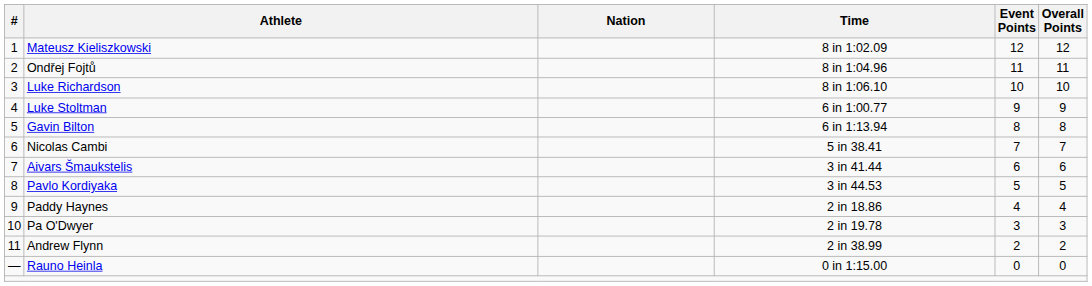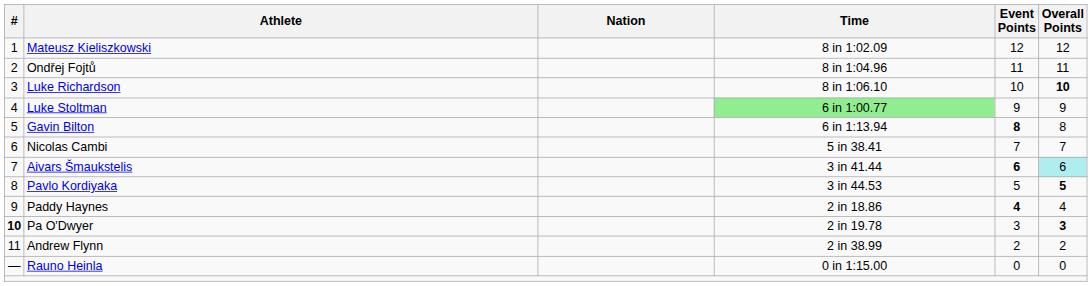Luke Richardson | Overall Points: normal -> bold
Luke Stoltman | Time: no background -> lightgreen background
Gavin Bilton | Event Points: normal -> bold
Aivars Šmaukstelis | Event Points: normal -> bold
Aivars Šmaukstelis | Overall Points: no background -> paleturquoise background
Pavlo Kordiyaka | Overall Points: normal -> bold
Paddy Haynes | Event Points: normal -> bold
Pa O'Dwyer | #: normal -> bold
Pa O'Dwyer | Overall Points: normal -> bold
